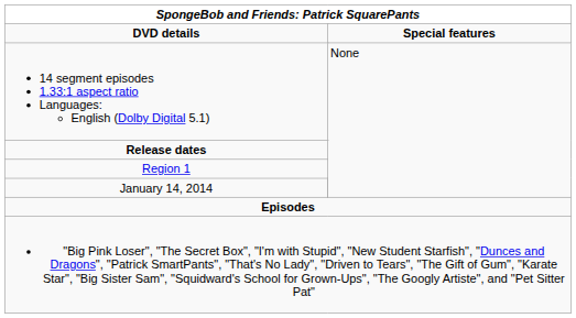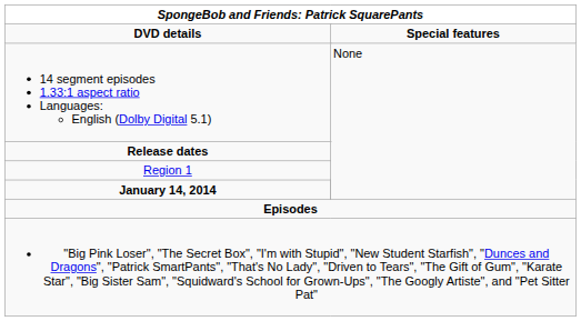January 14, 2014 | column 1: normal -> bold
